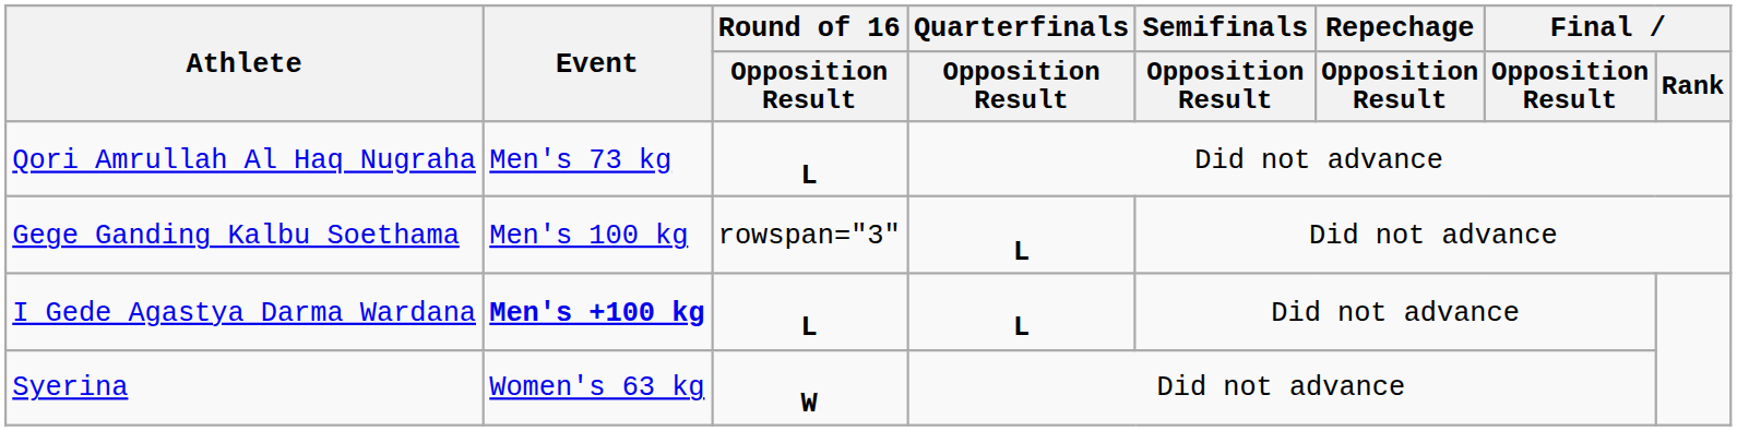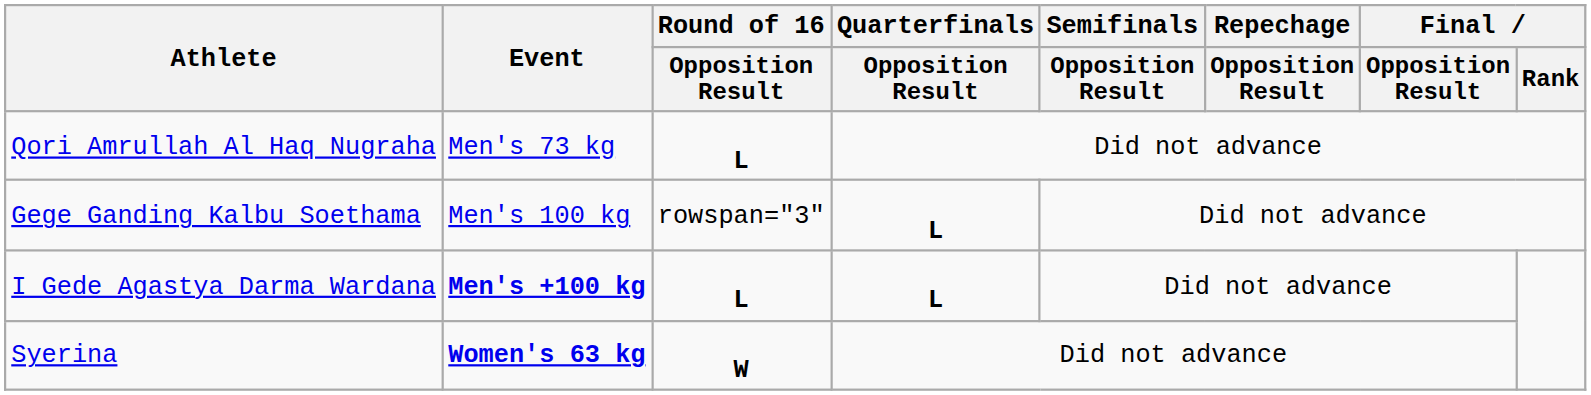Syerina | Event: normal -> bold
